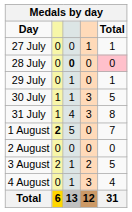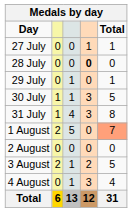28 July | column 3: bold -> normal
28 July | column 4: normal -> bold
28 July | Total: pink background -> no background
1 August | column 2: bold -> normal
1 August | Total: no background -> lightsalmon background
